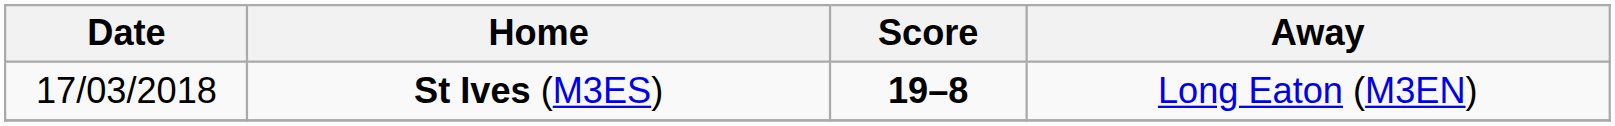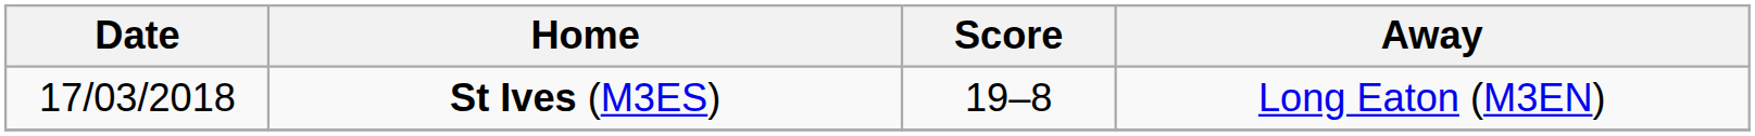St Ives (M3ES) | Score: bold -> normal
